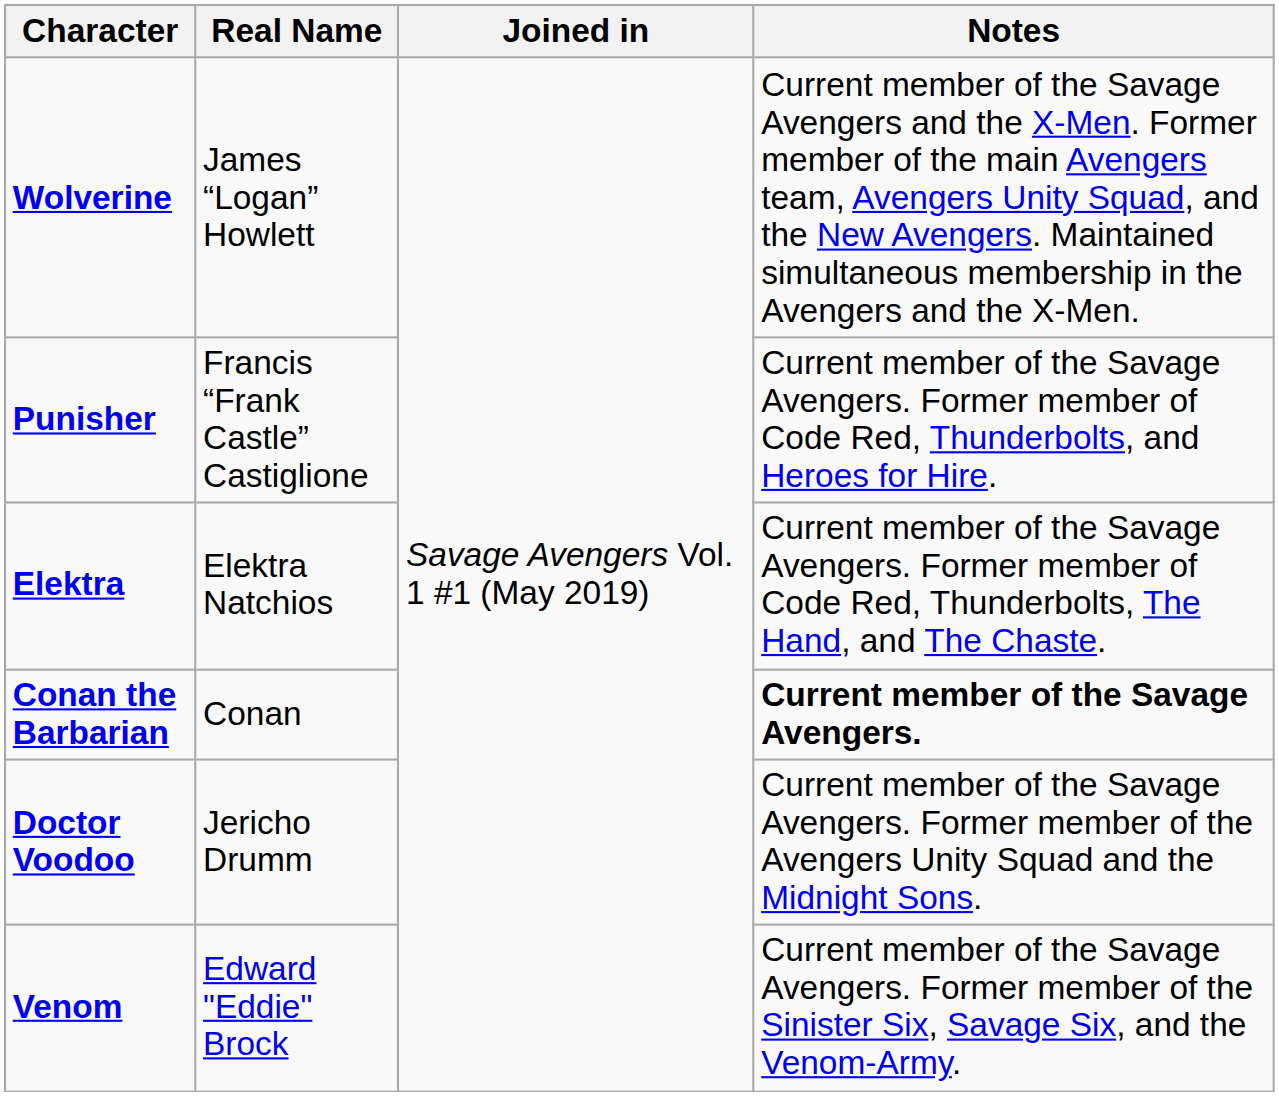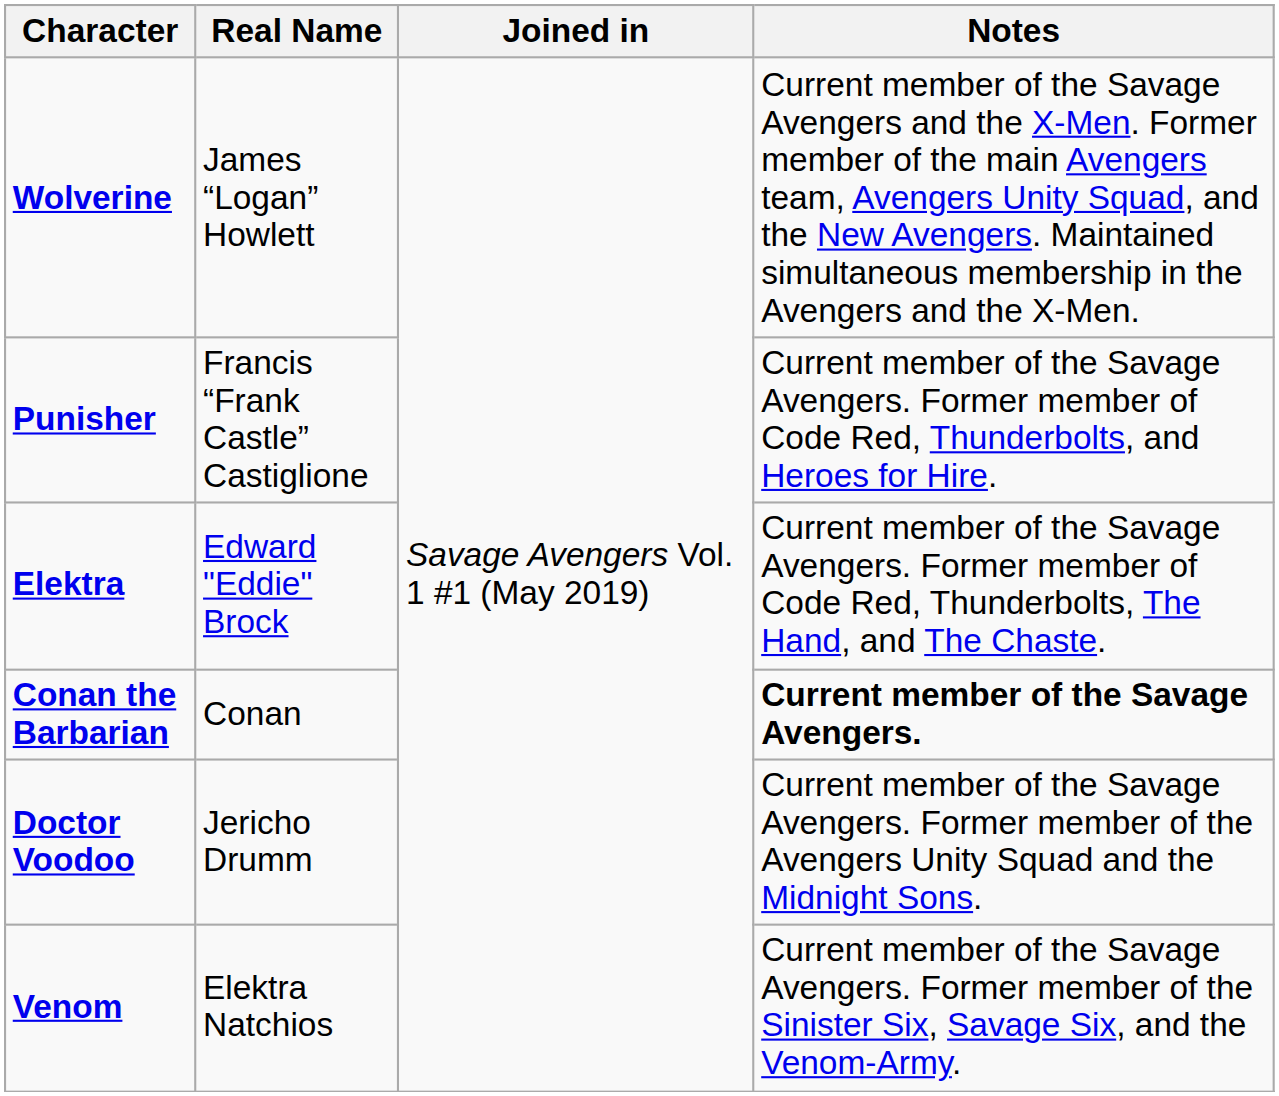Elektra | Real Name: Elektra Natchios -> Edward "Eddie" Brock
Venom | Real Name: Edward "Eddie" Brock -> Elektra Natchios
